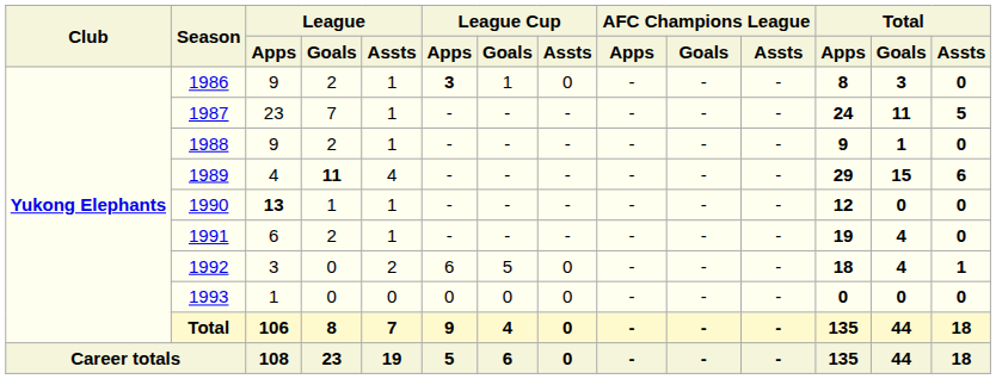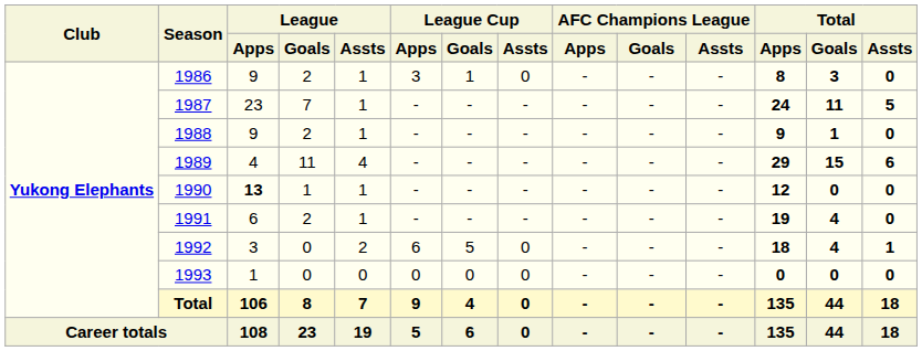1986 | League Cup / Apps: bold -> normal
1989 | League / Goals: bold -> normal
